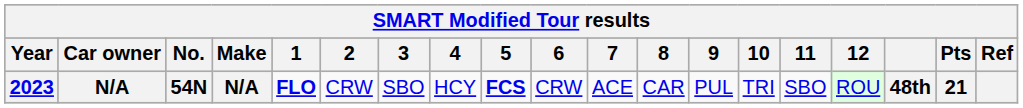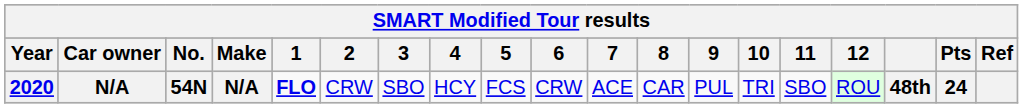row 3 | Year: 2023 -> 2020
row 3 | 5: bold -> normal
row 3 | Pts: 21 -> 24
